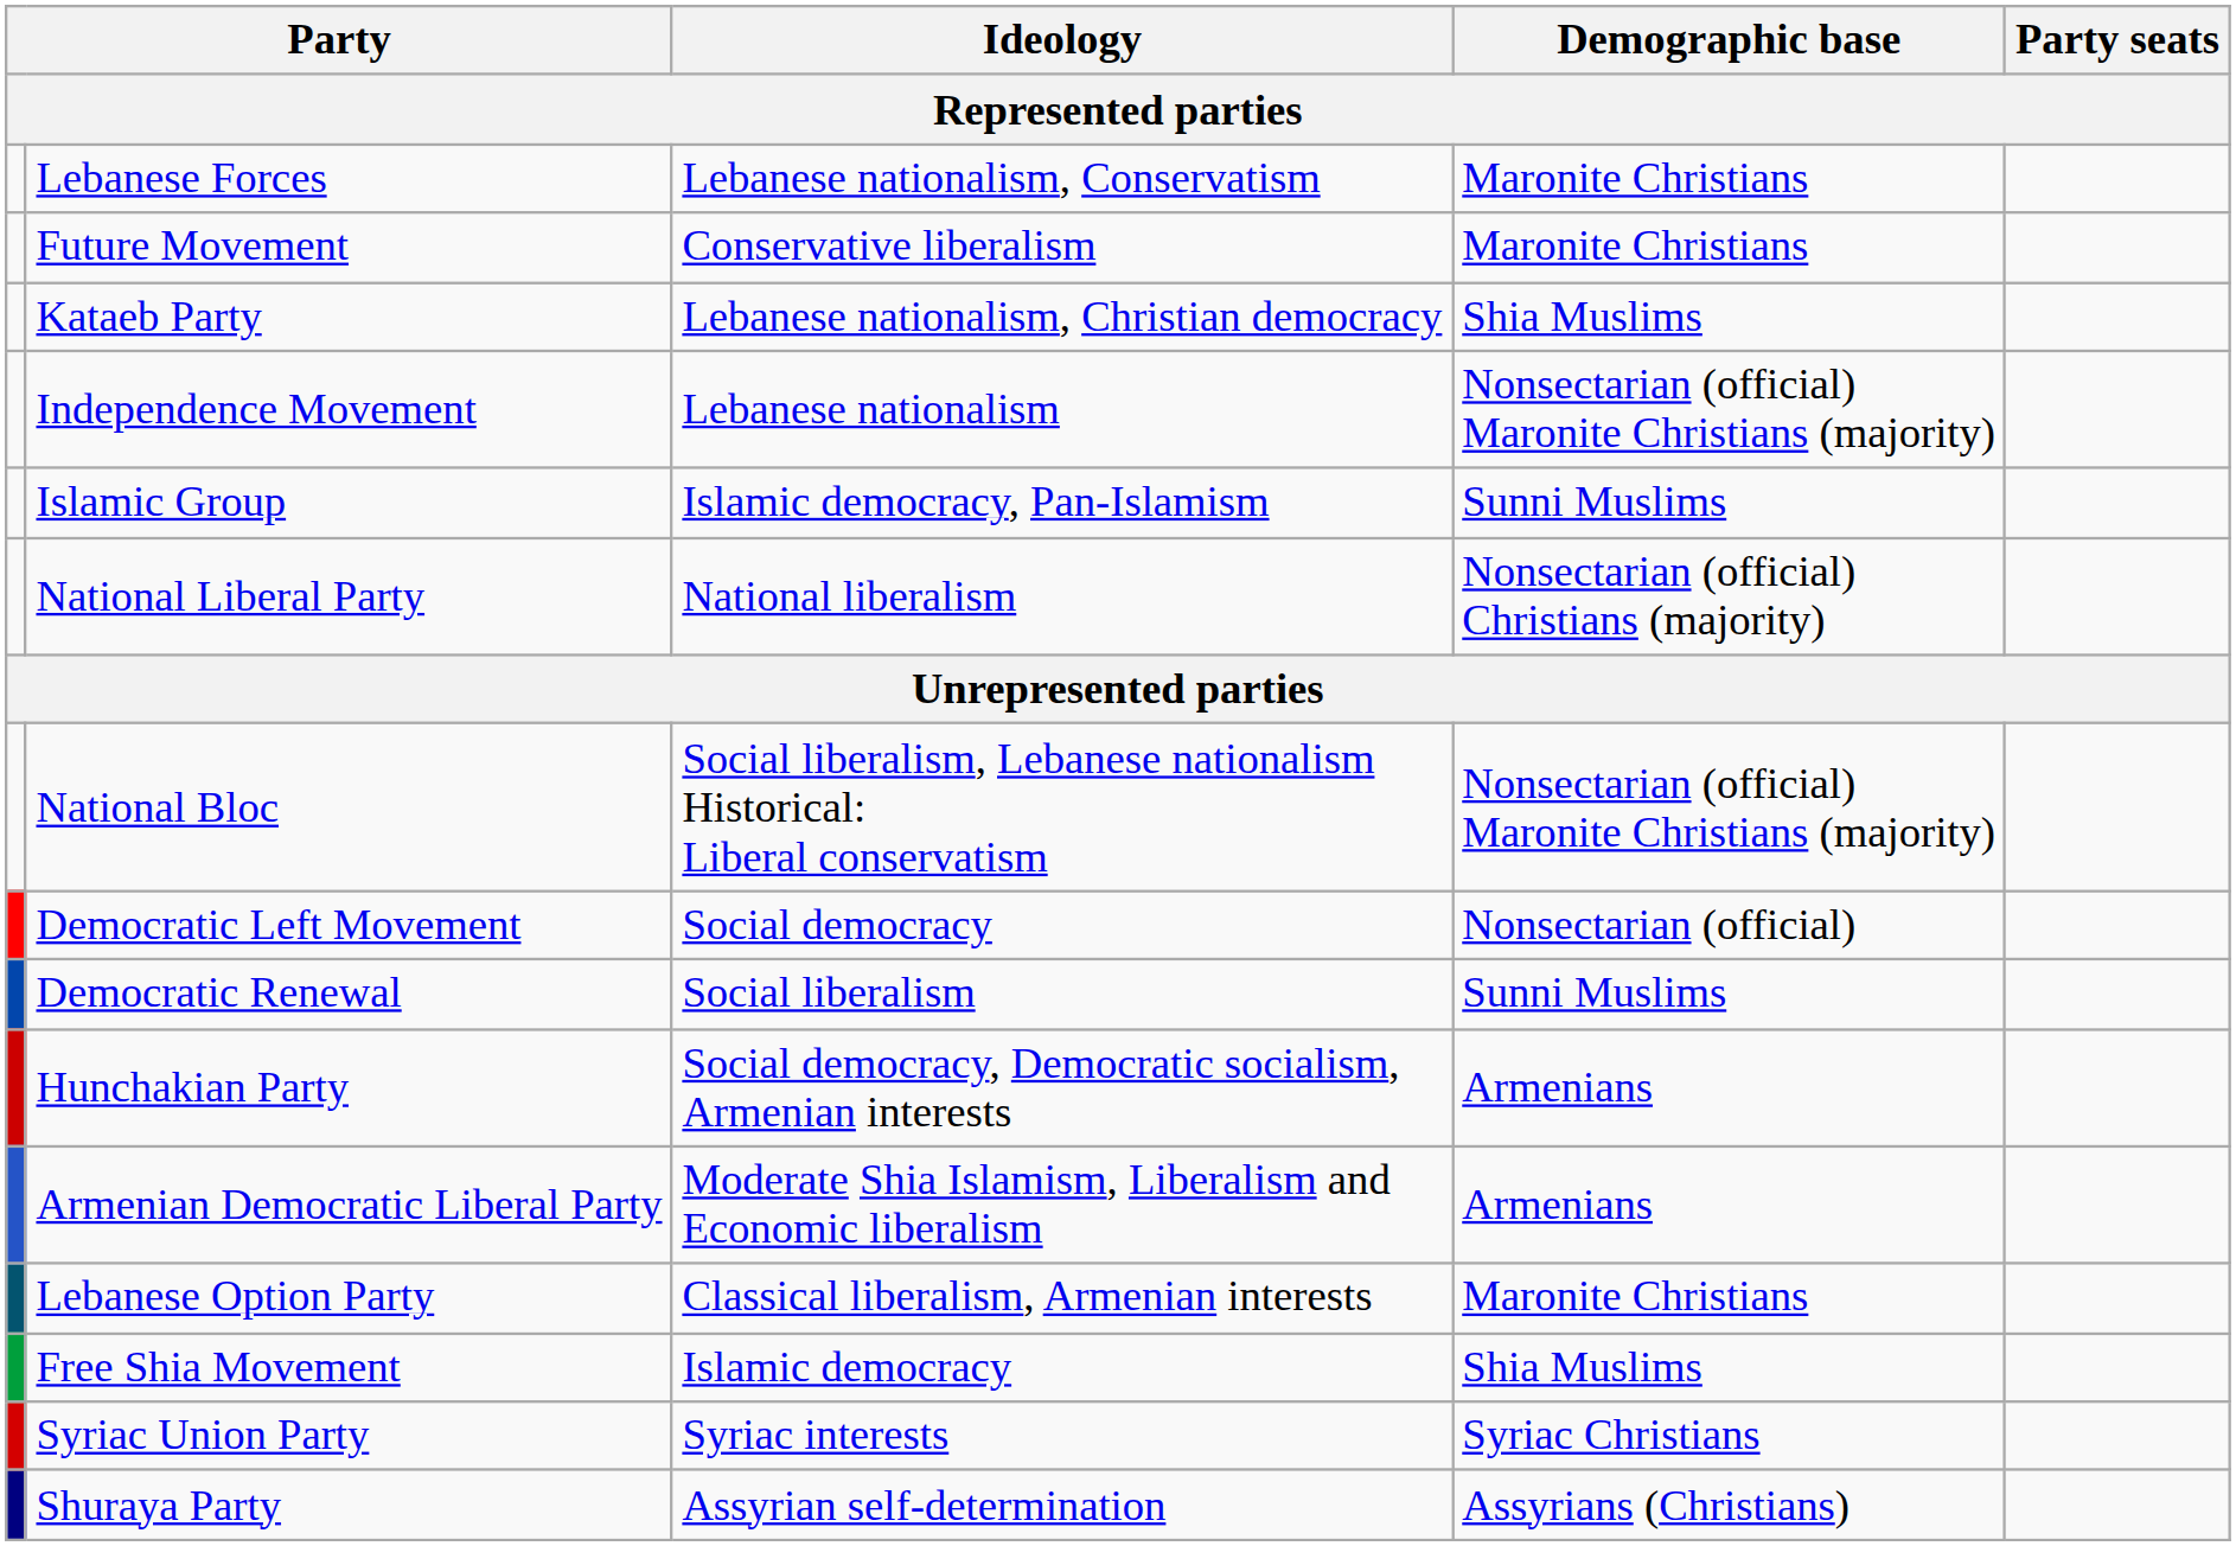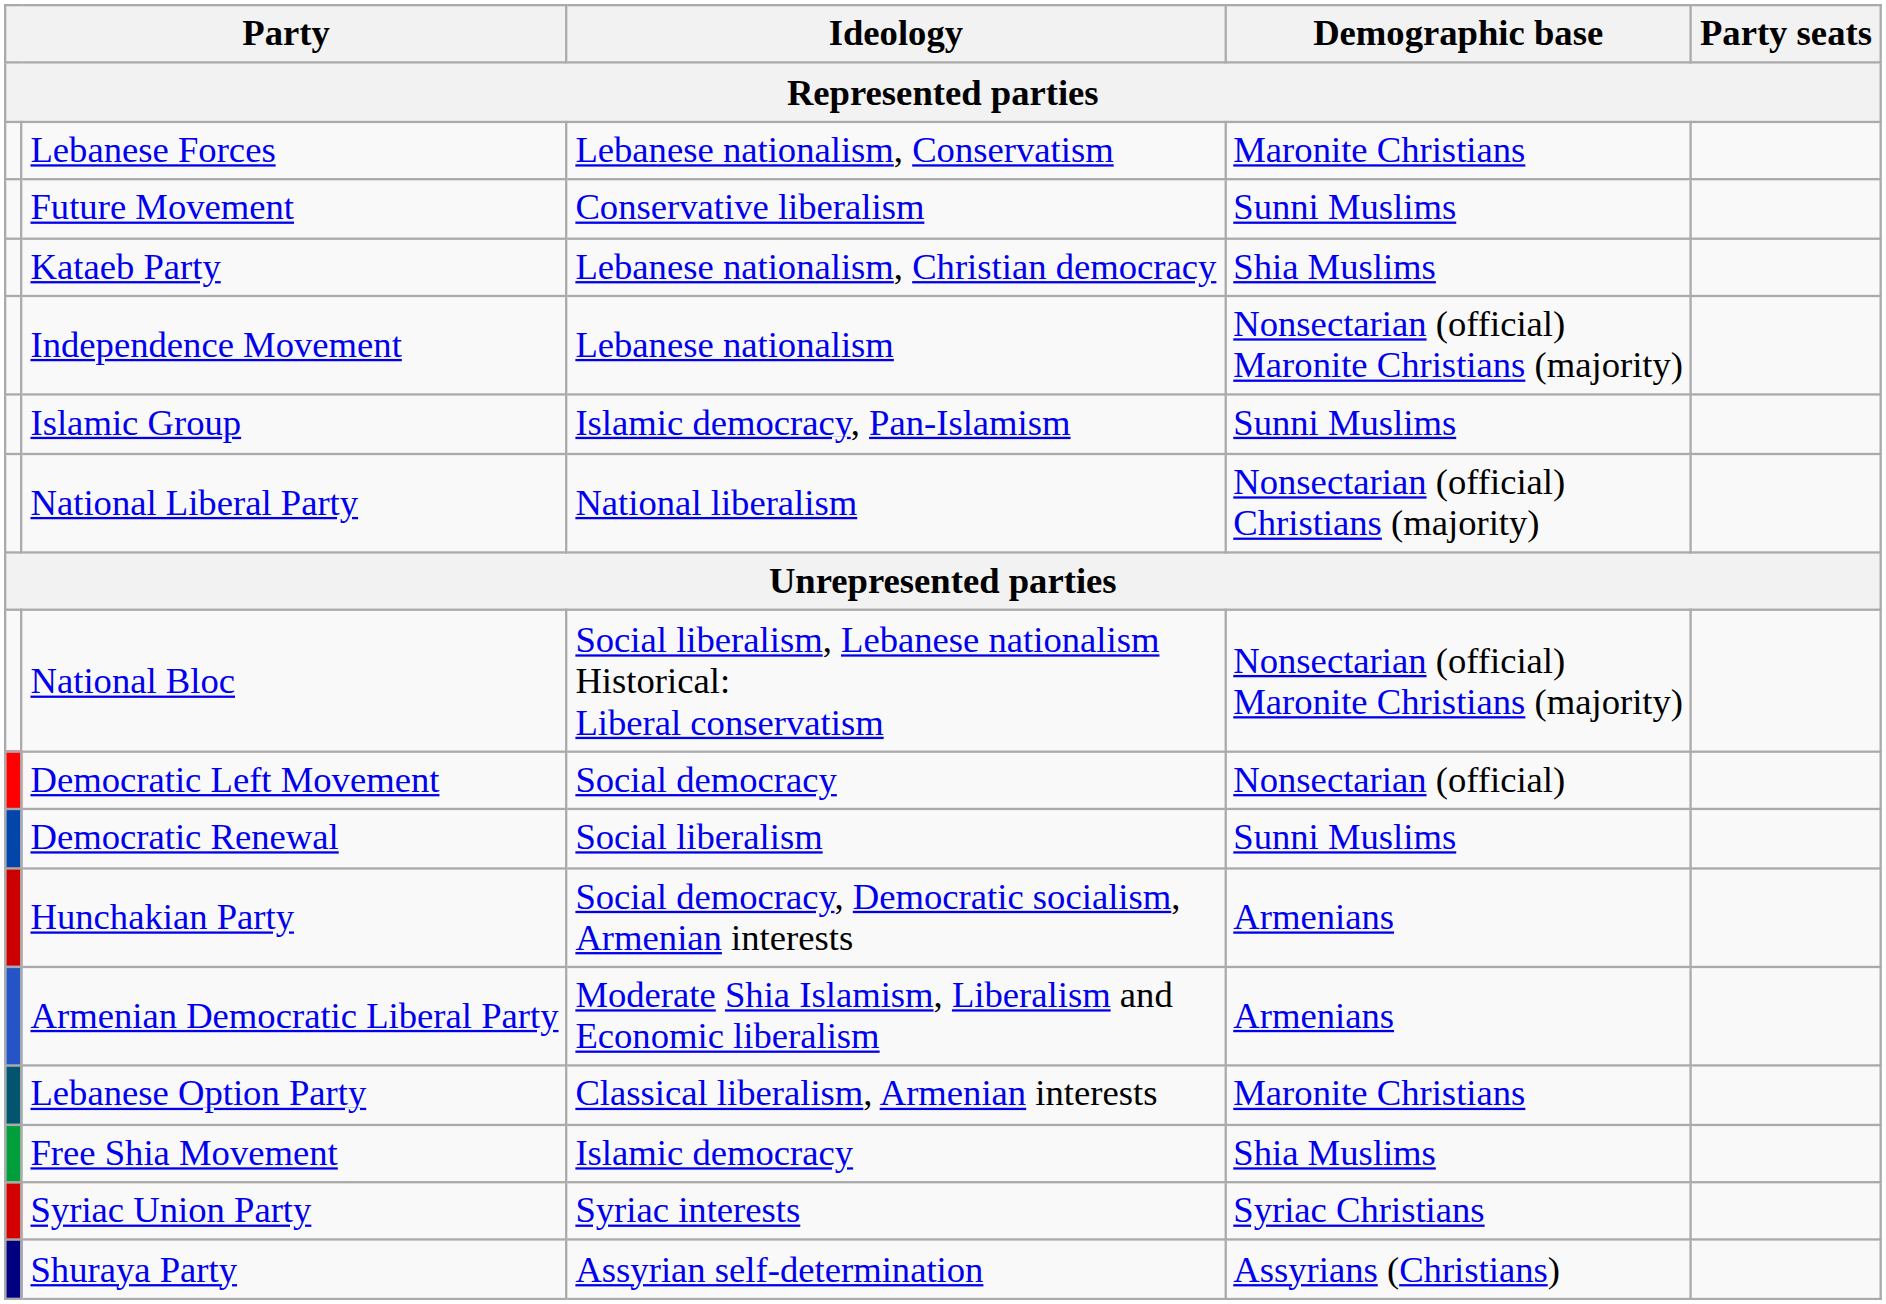Future Movement | Demographic base: Maronite Christians -> Sunni Muslims
